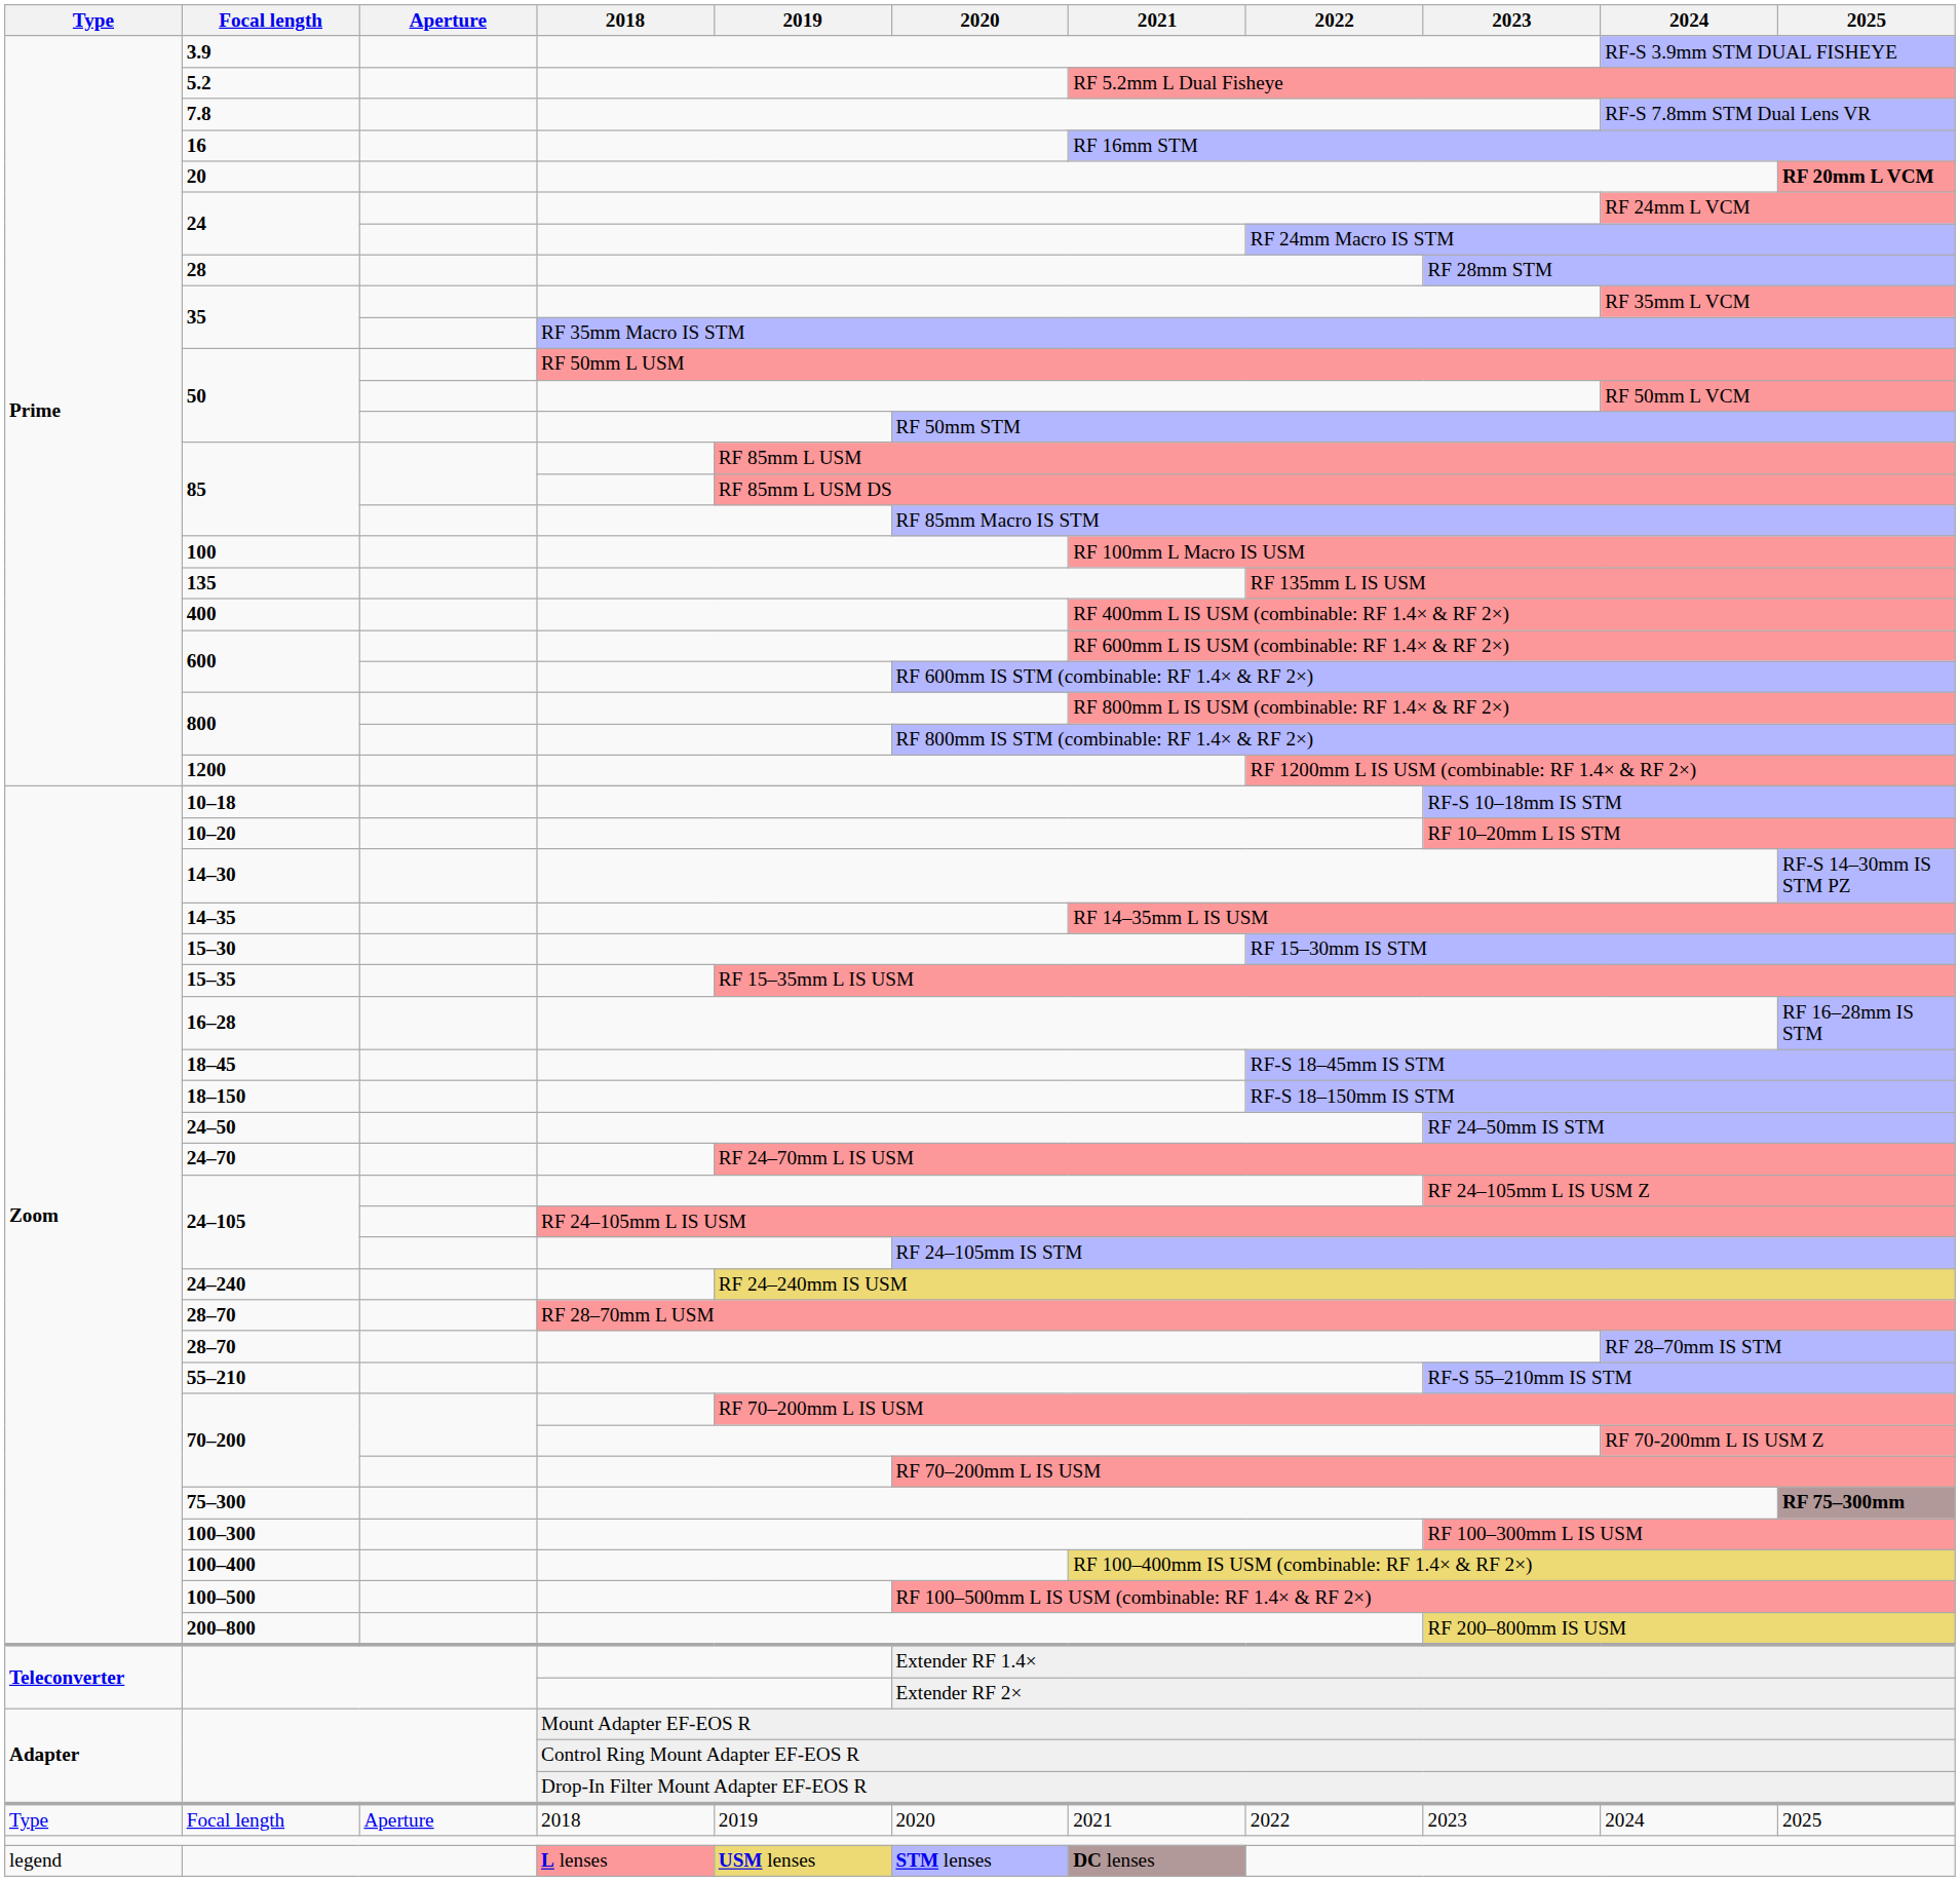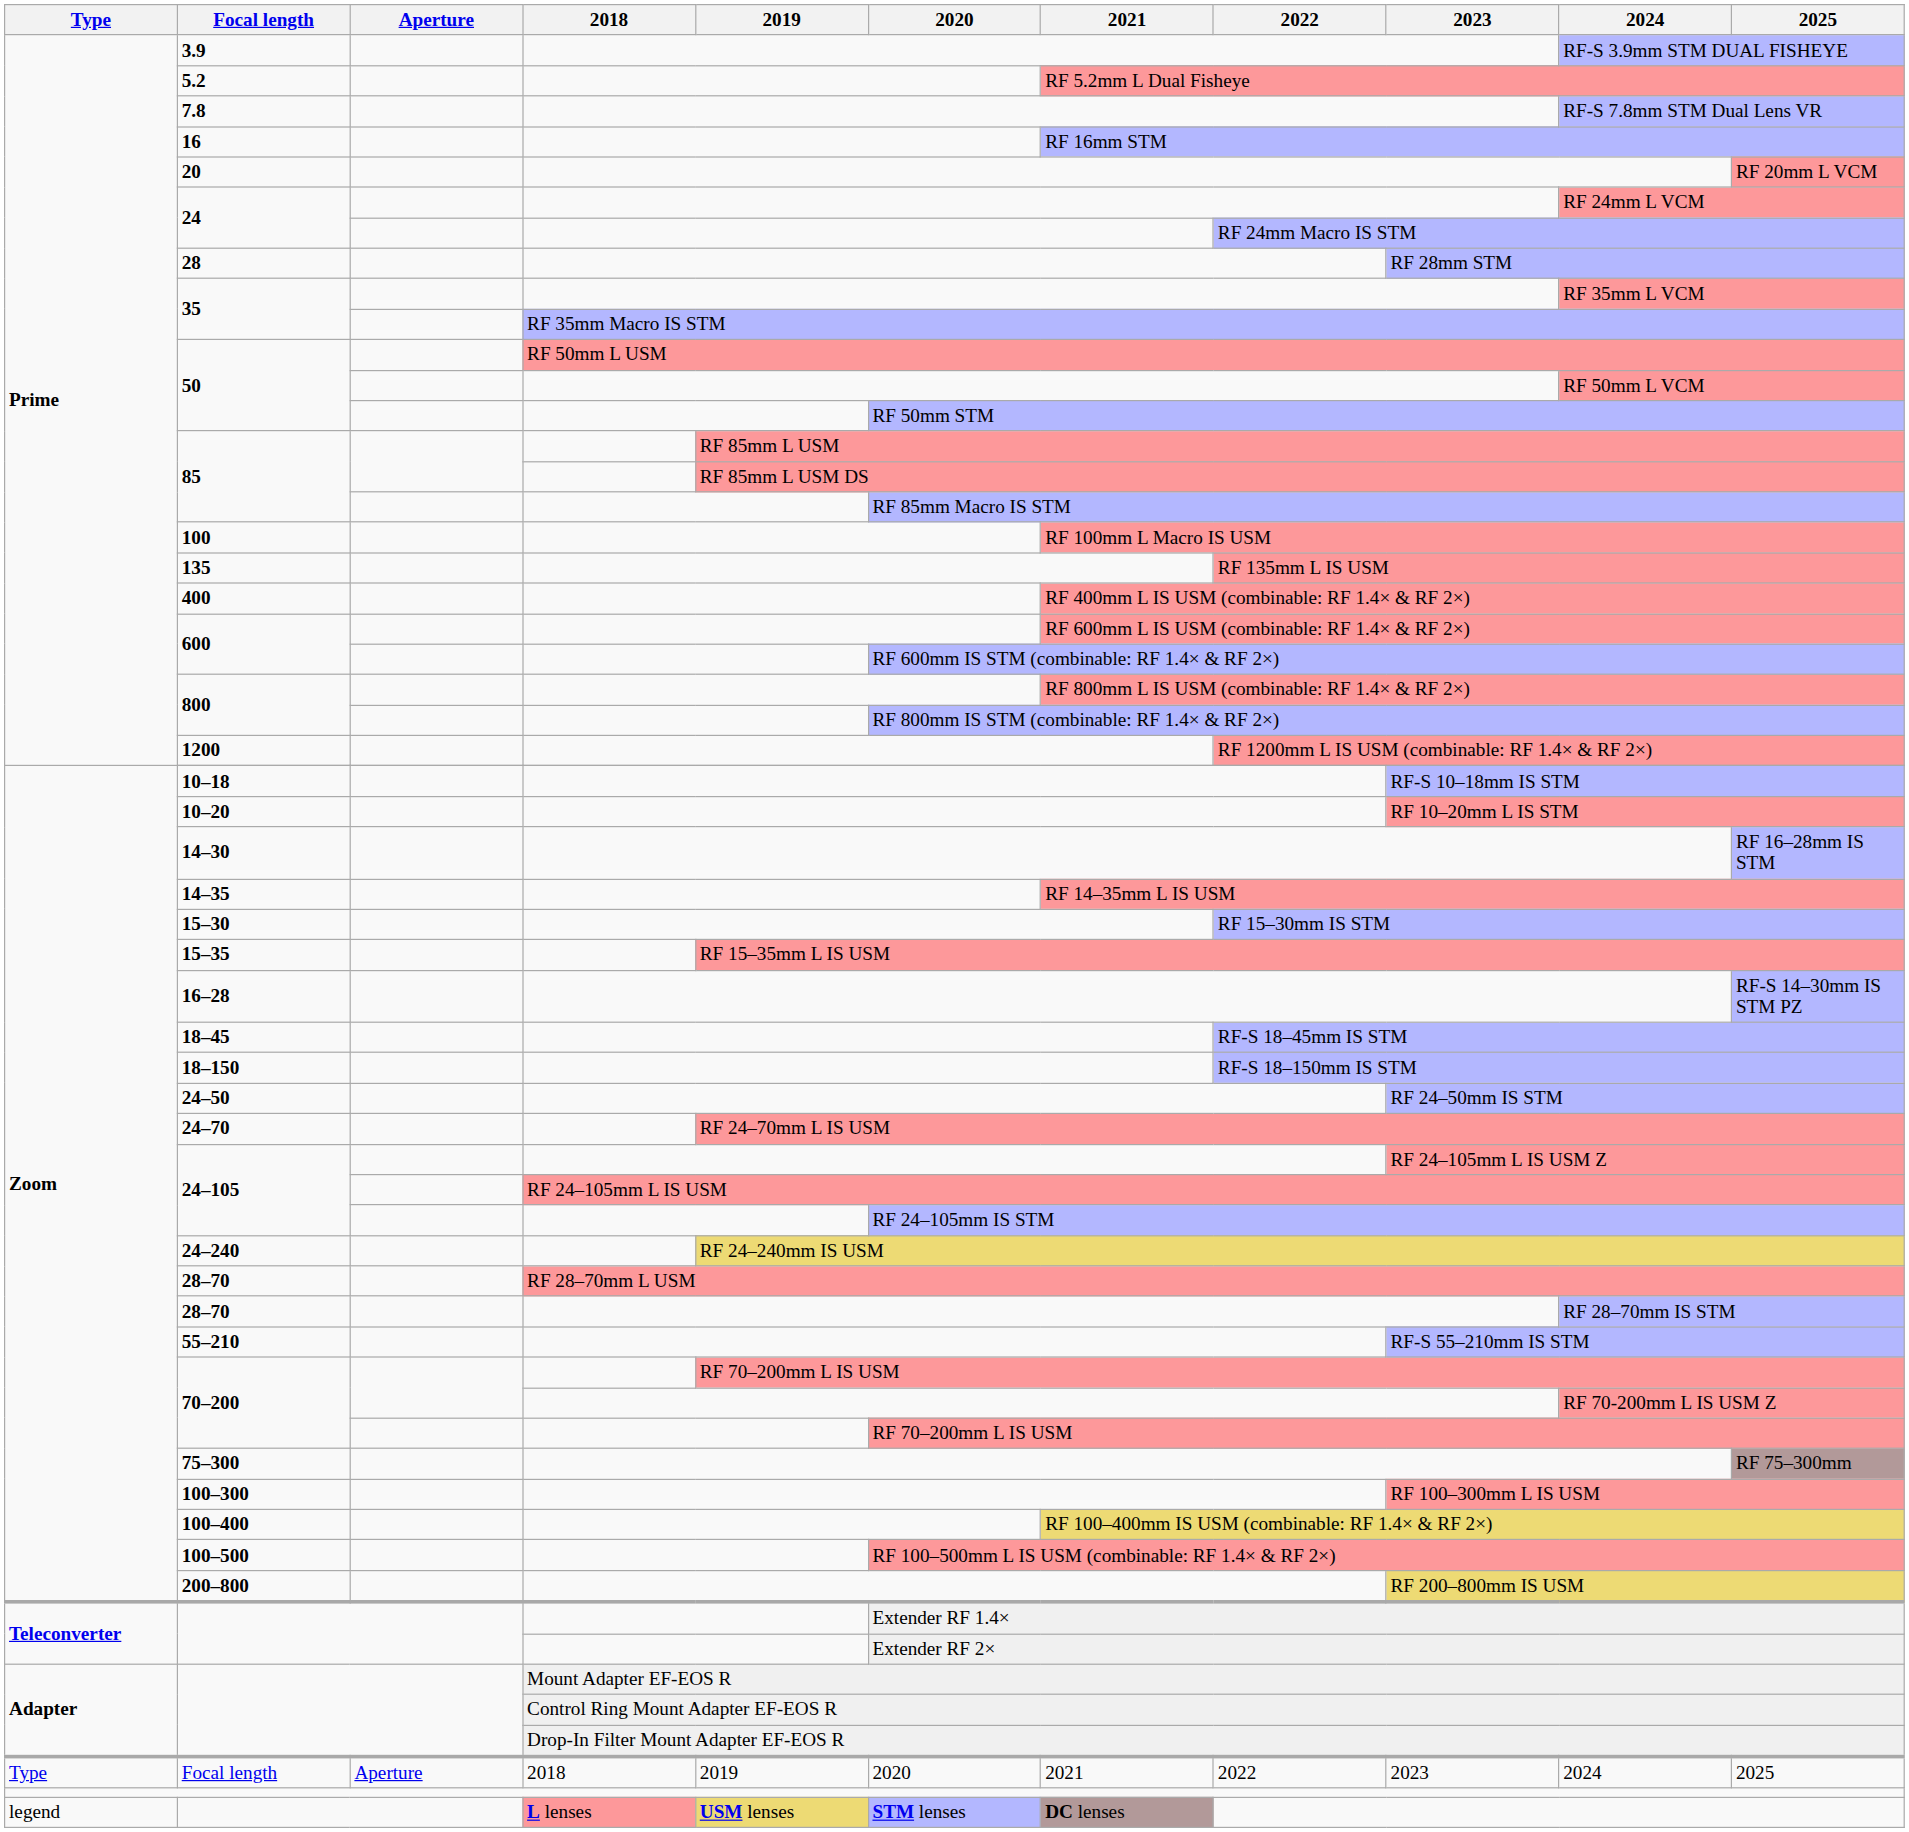20 | 2025: bold -> normal
14–30 | 2025: RF-S 14–30mm IS STM PZ -> RF 16–28mm IS STM
16–28 | 2025: RF 16–28mm IS STM -> RF-S 14–30mm IS STM PZ
75–300 | 2025: bold -> normal
